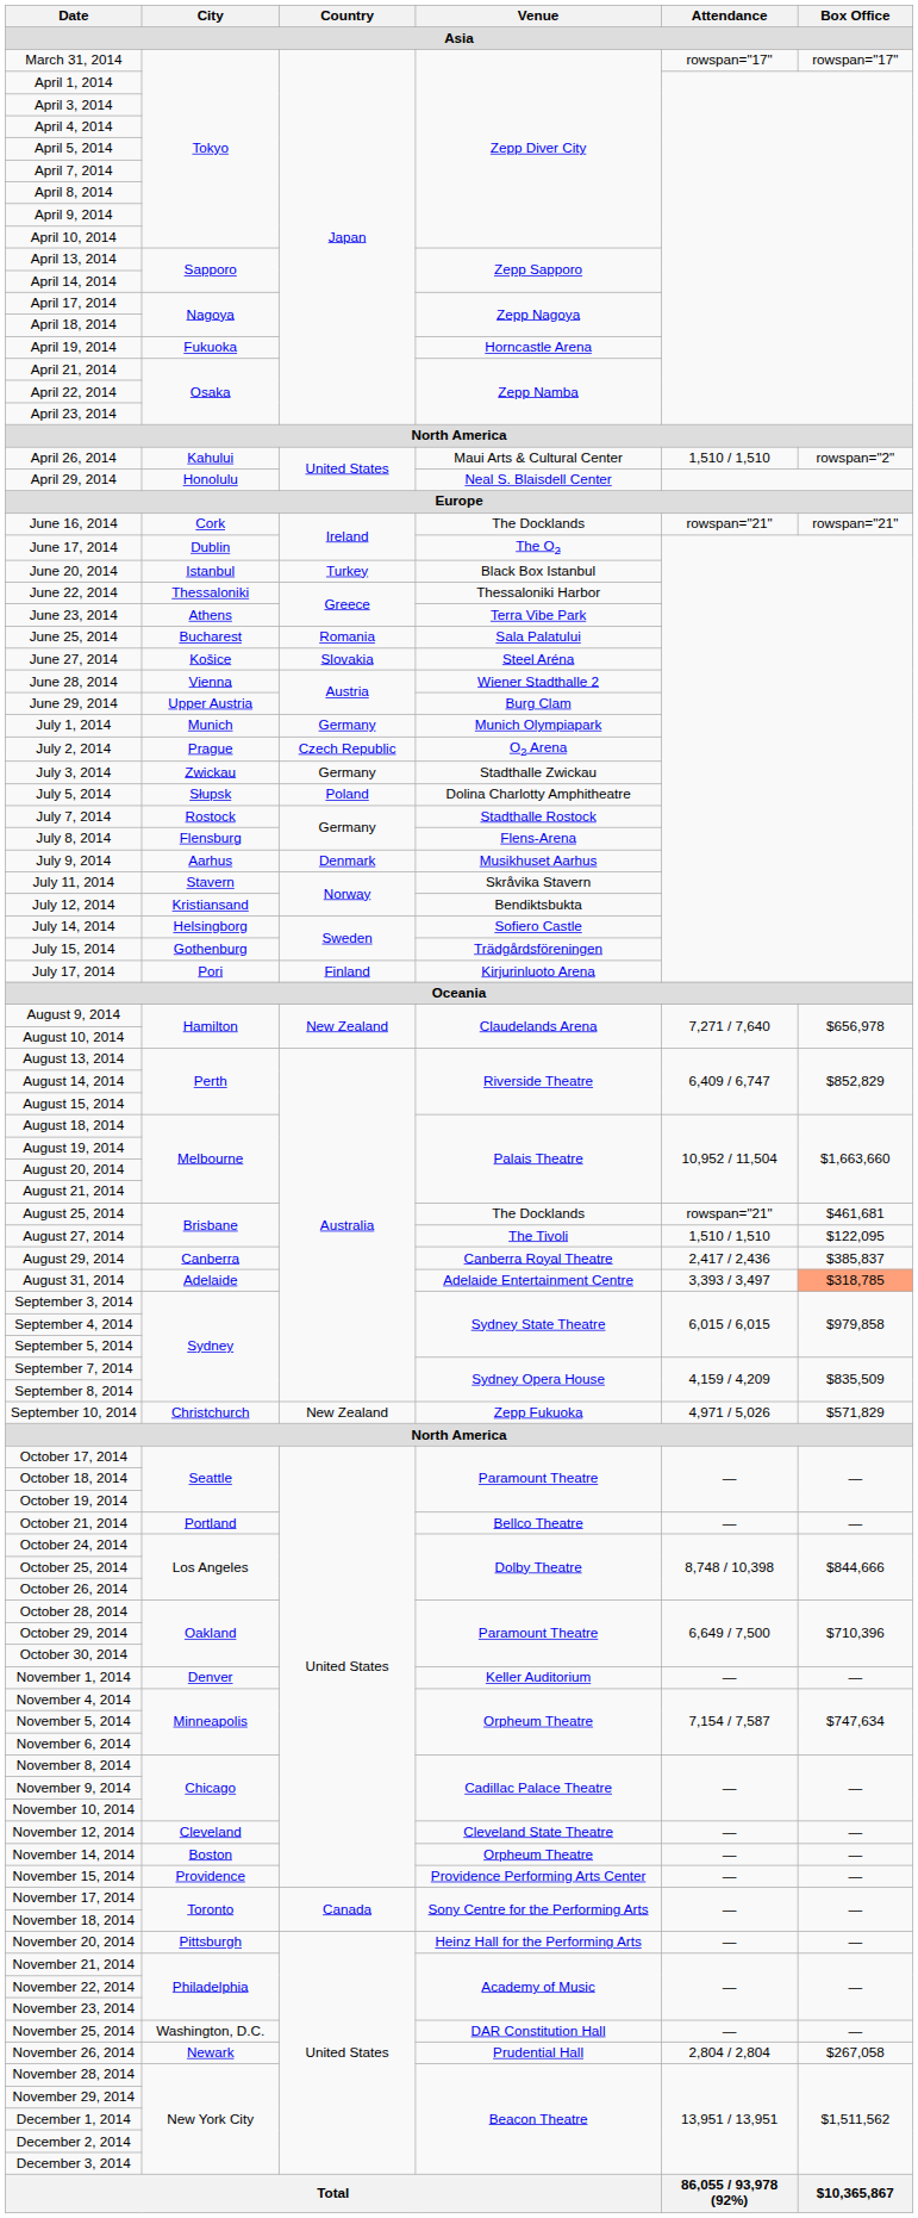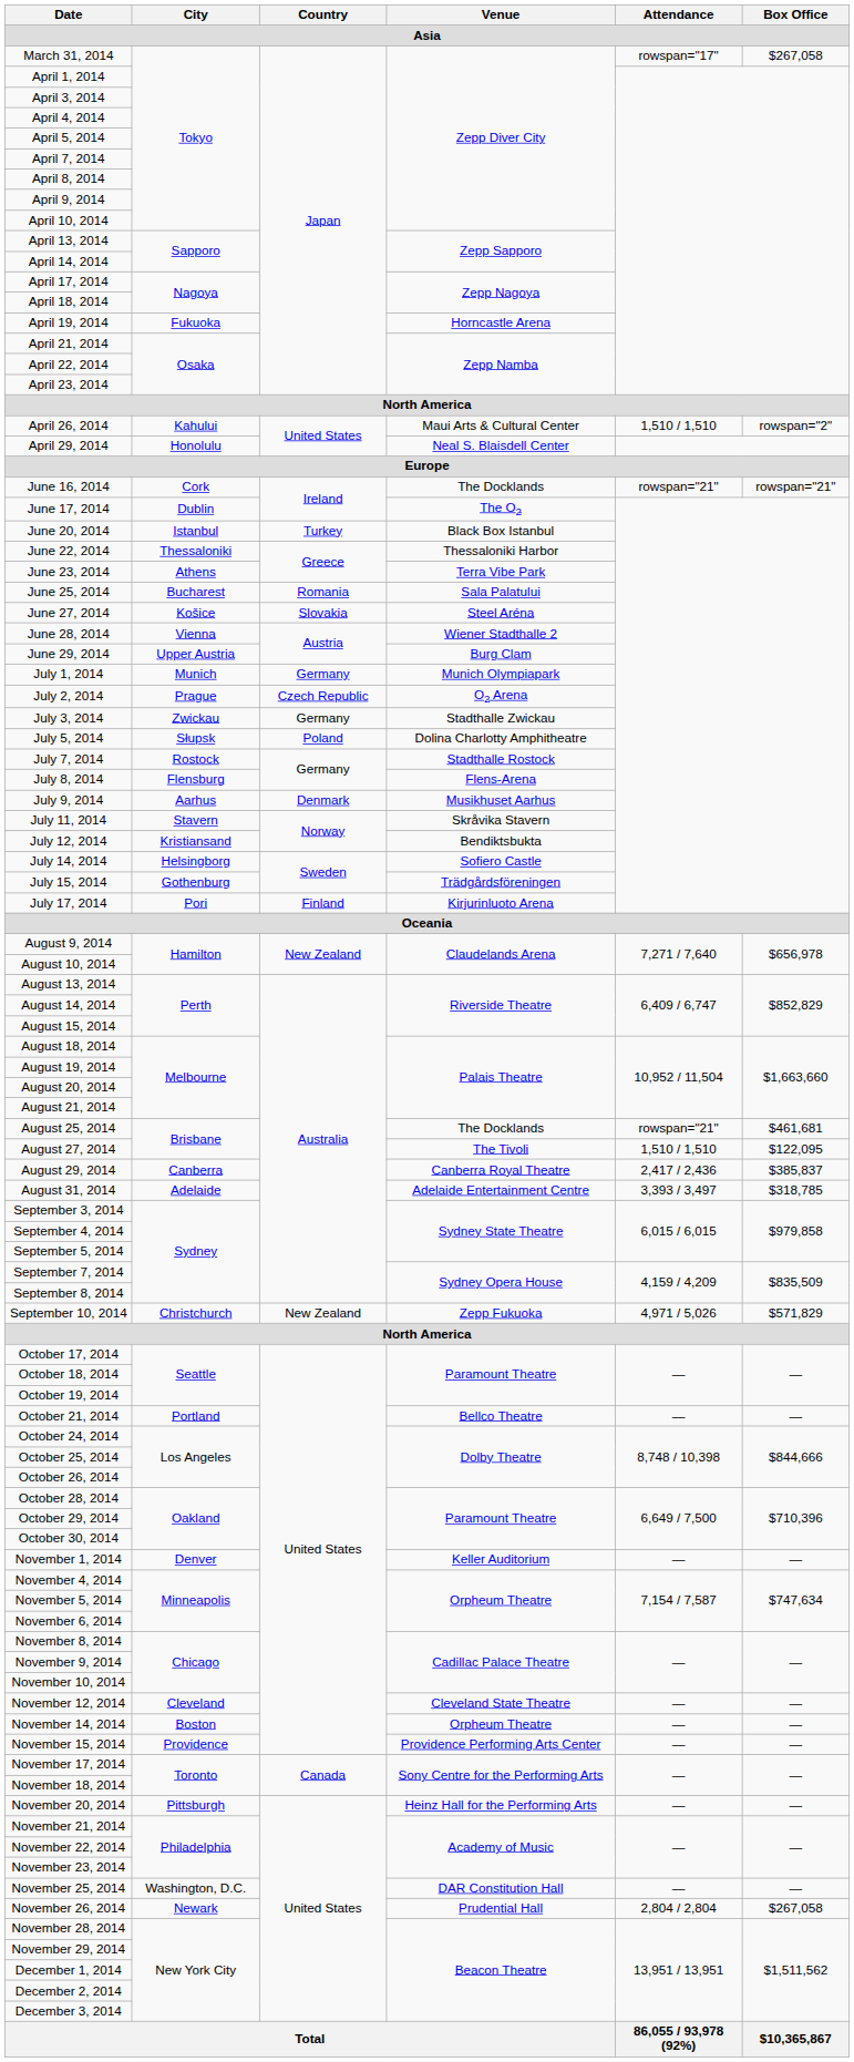March 31, 2014 | Box Office / Asia: rowspan="17" -> $267,058
August 31, 2014 | Box Office / Asia: lightsalmon background -> no background
